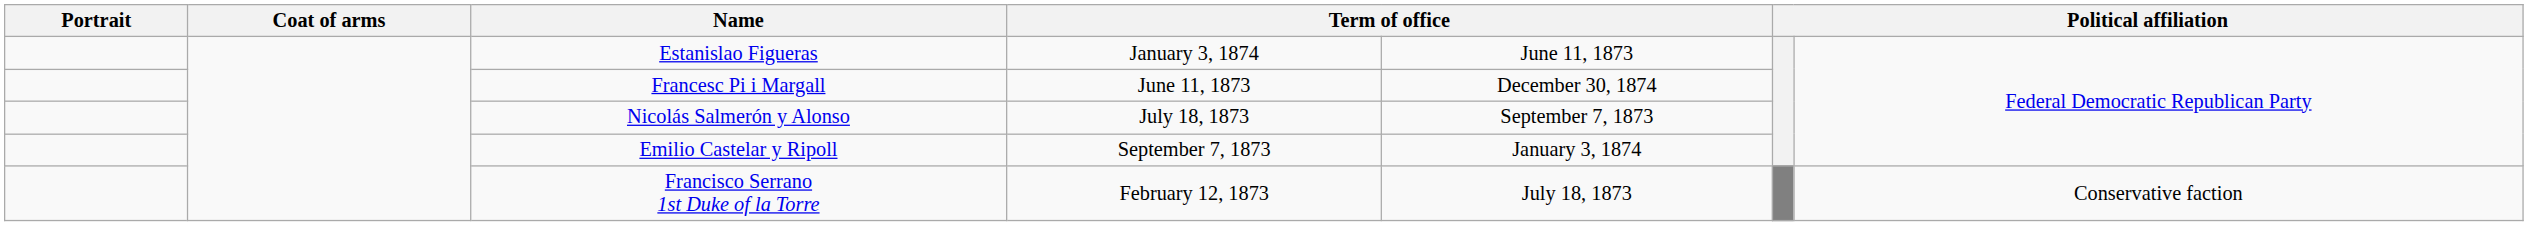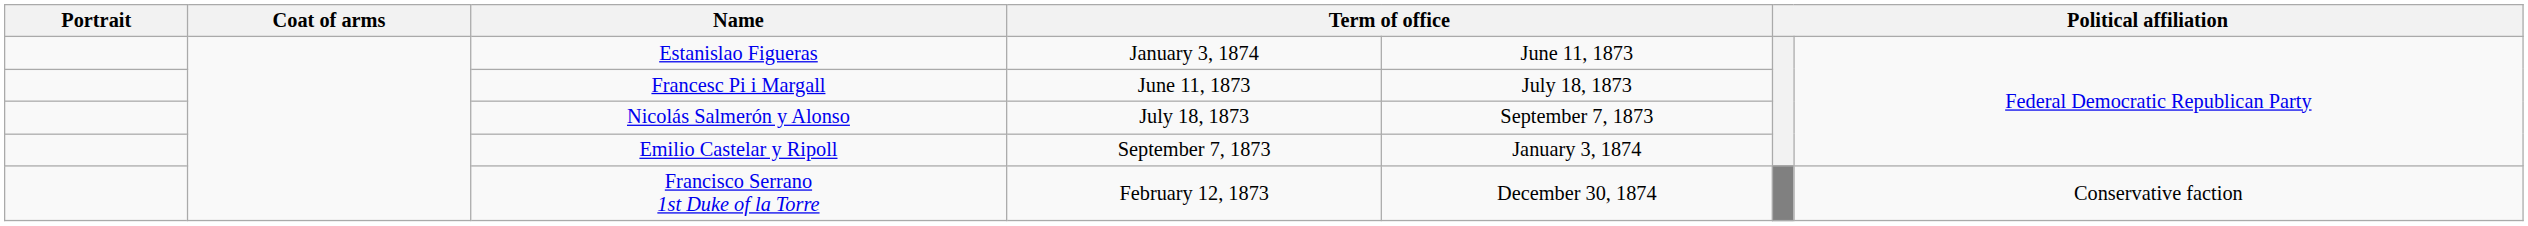Francesc Pi i Margall | column 5: December 30, 1874 -> July 18, 1873
Francisco Serrano 1st Duke of la Torre | column 5: July 18, 1873 -> December 30, 1874
